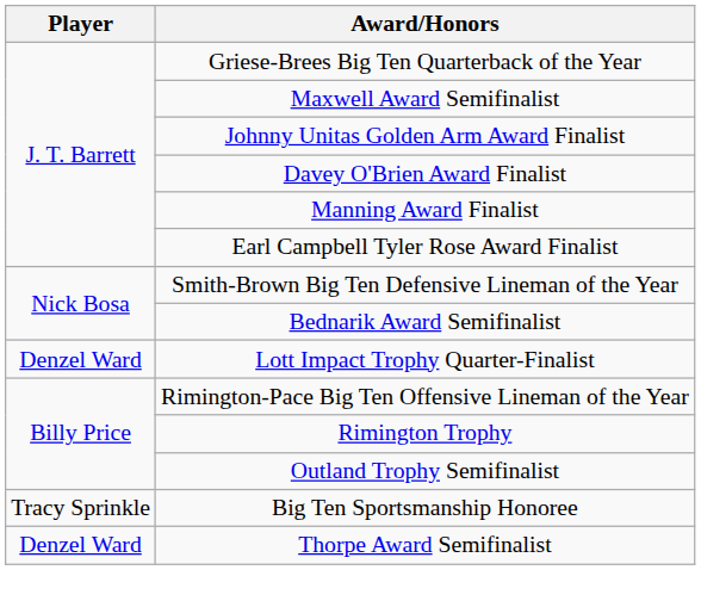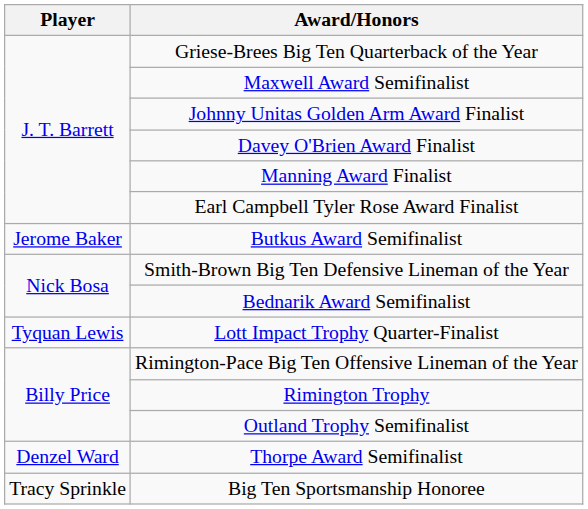+ row: Jerome Baker | Butkus Award Semifinalist
Lott Impact Trophy Quarter-Finalist | Player: Denzel Ward -> Tyquan Lewis
rows swapped: Big Ten Sportsmanship Honoree <-> Thorpe Award Semifinalist
